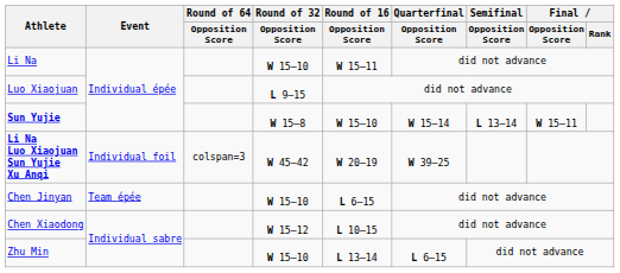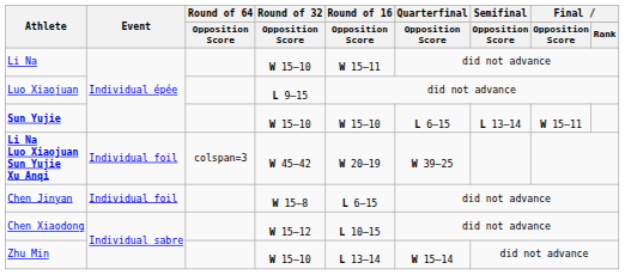Sun Yujie | Round of 32 / Opposition Score: W 15–8 -> W 15–10
Sun Yujie | Quarterfinal / Opposition Score: W 15–14 -> L 6–15
Chen Jinyan | Event: Team épée -> Individual foil
Chen Jinyan | Round of 32 / Opposition Score: W 15–10 -> W 15–8
Zhu Min | Quarterfinal / Opposition Score: L 6–15 -> W 15–14
